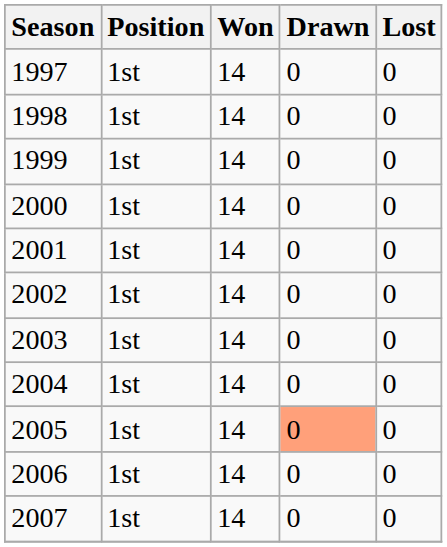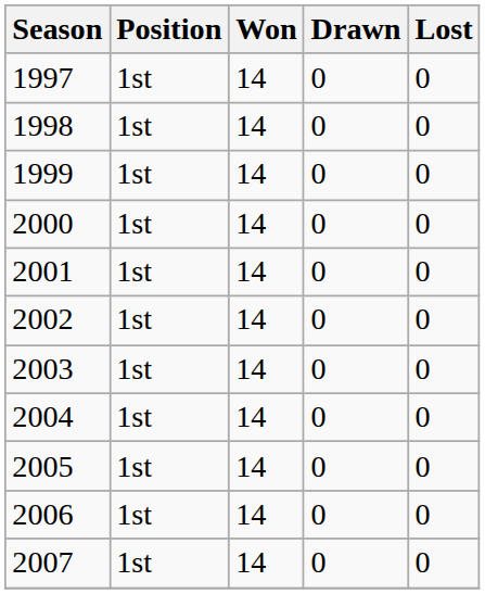2005 | Drawn: lightsalmon background -> no background
